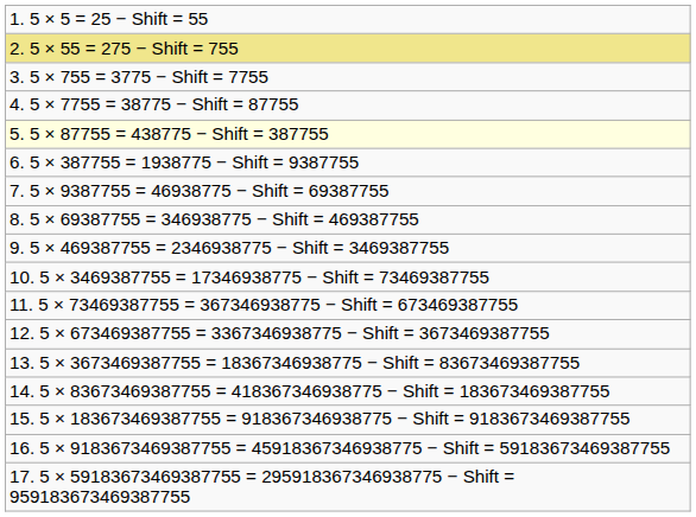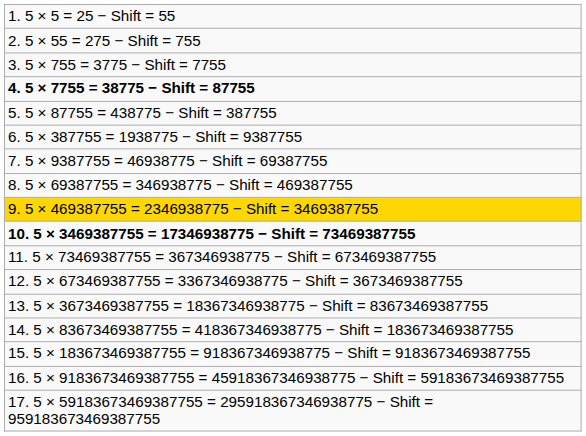row 2 | column 1: khaki background -> no background
row 4 | column 1: normal -> bold
row 5 | column 1: lightyellow background -> no background
row 9 | column 1: no background -> gold background
row 10 | column 1: normal -> bold
